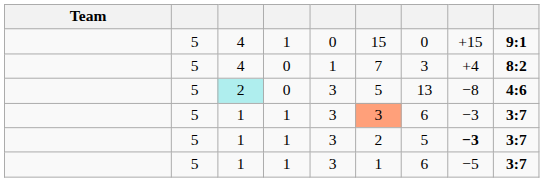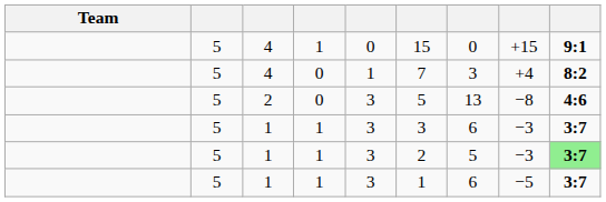row 4 | column 3: paleturquoise background -> no background
row 5 | column 6: lightsalmon background -> no background
row 6 | column 8: bold -> normal
row 6 | column 9: no background -> lightgreen background
